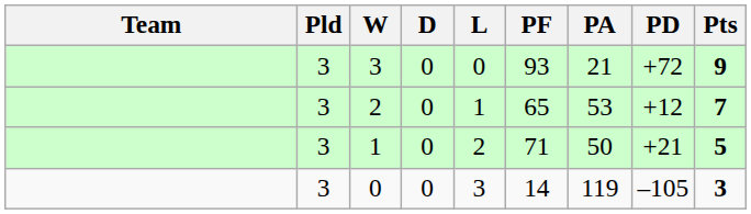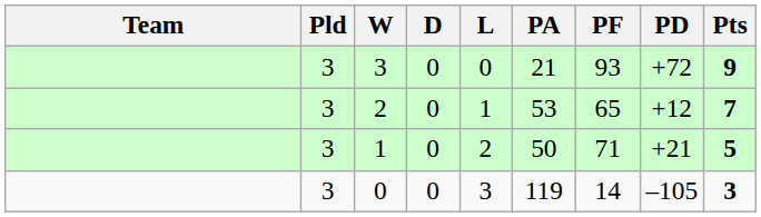columns swapped: PF <-> PA
